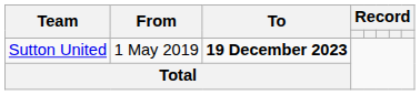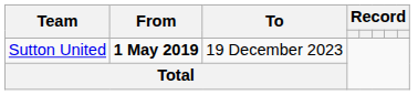Sutton United | From: normal -> bold
Sutton United | To: bold -> normal
